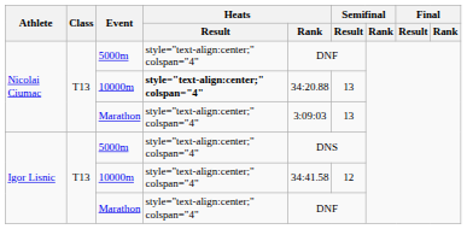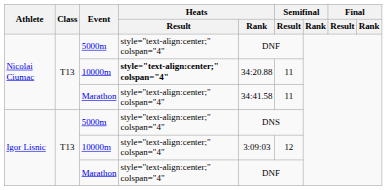Nicolai Ciumac / 10000m | Semifinal / Result: 13 -> 11
Nicolai Ciumac / Marathon | Heats / Rank: 3:09:03 -> 34:41.58
Nicolai Ciumac / Marathon | Semifinal / Result: 13 -> 11
Igor Lisnic / 10000m | Heats / Rank: 34:41.58 -> 3:09:03
